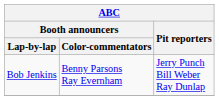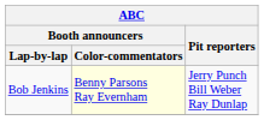Bob Jenkins | Booth announcers / Color-commentators: no background -> lightyellow background
